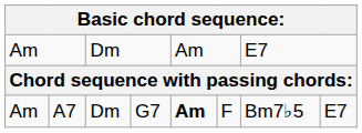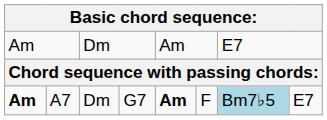A7 | column 1: normal -> bold
A7 | column 7: no background -> lightblue background
